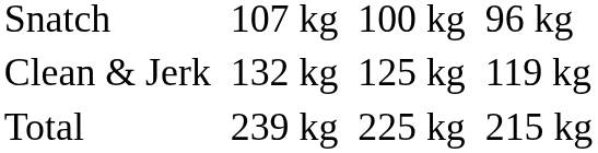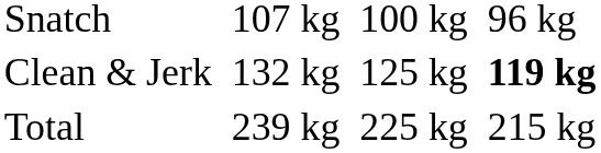Clean & Jerk | column 4: normal -> bold
